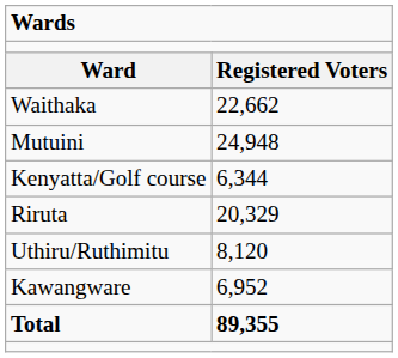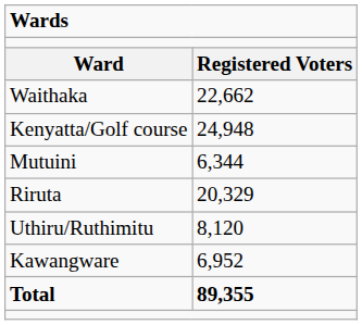row 5 | column 1: Mutuini -> Kenyatta/Golf course
row 6 | column 1: Kenyatta/Golf course -> Mutuini
